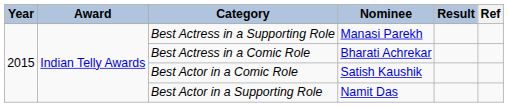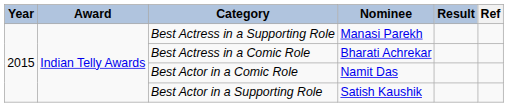Best Actor in a Comic Role | Nominee: Satish Kaushik -> Namit Das
Best Actor in a Supporting Role | Nominee: Namit Das -> Satish Kaushik
